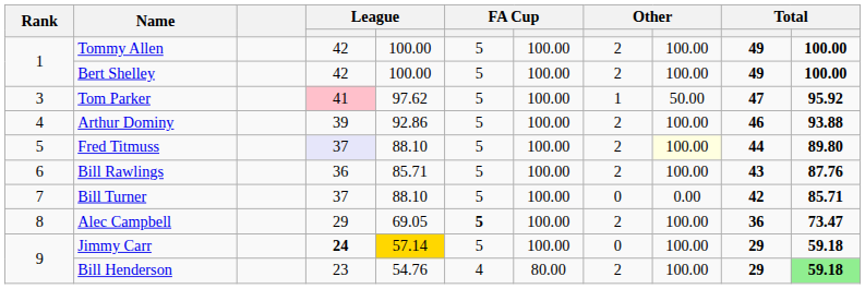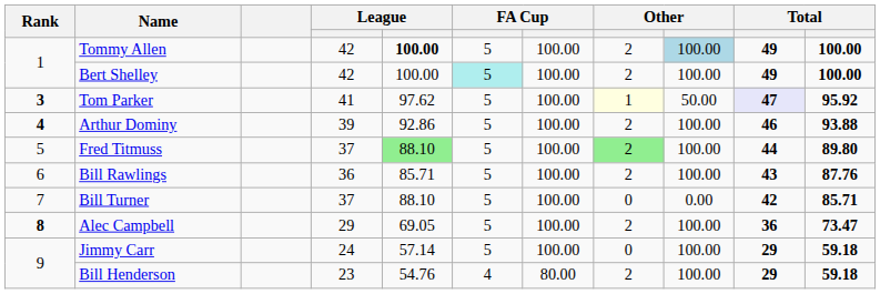Tommy Allen | column 5: normal -> bold
Tommy Allen | column 9: no background -> lightblue background
Bert Shelley | column 6: no background -> paleturquoise background
Tom Parker | Rank: normal -> bold
Tom Parker | column 4: pink background -> no background
Tom Parker | column 8: no background -> lightyellow background
Tom Parker | column 10: no background -> lavender background
Arthur Dominy | Rank: normal -> bold
Fred Titmuss | column 4: lavender background -> no background
Fred Titmuss | column 5: no background -> lightgreen background
Fred Titmuss | column 8: no background -> lightgreen background
Fred Titmuss | column 9: lightyellow background -> no background
Alec Campbell | Rank: normal -> bold
Alec Campbell | column 6: bold -> normal
Jimmy Carr | column 4: bold -> normal
Jimmy Carr | column 5: gold background -> no background
Bill Henderson | column 11: lightgreen background -> no background
